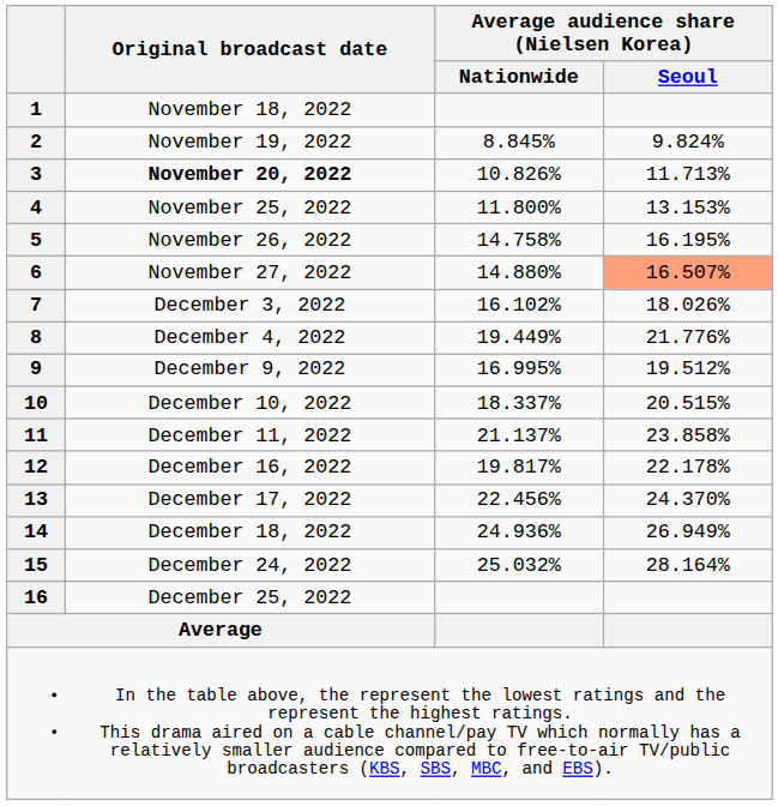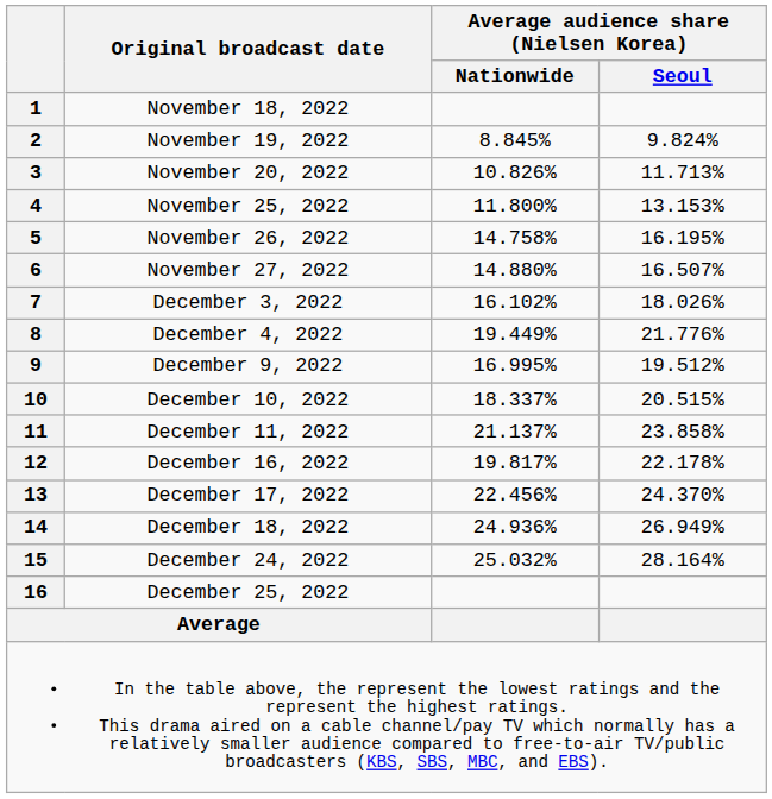3 | Original broadcast date: bold -> normal
6 | Average audience share (Nielsen Korea) / Seoul: lightsalmon background -> no background
